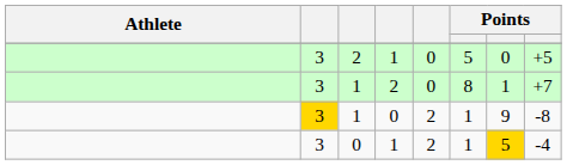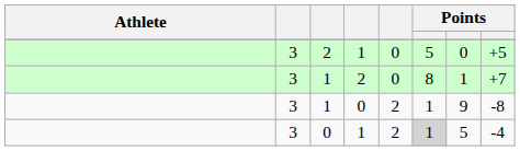row 5 | column 2: gold background -> no background
row 6 | column 6: no background -> lightgrey background
row 6 | column 7: gold background -> no background
